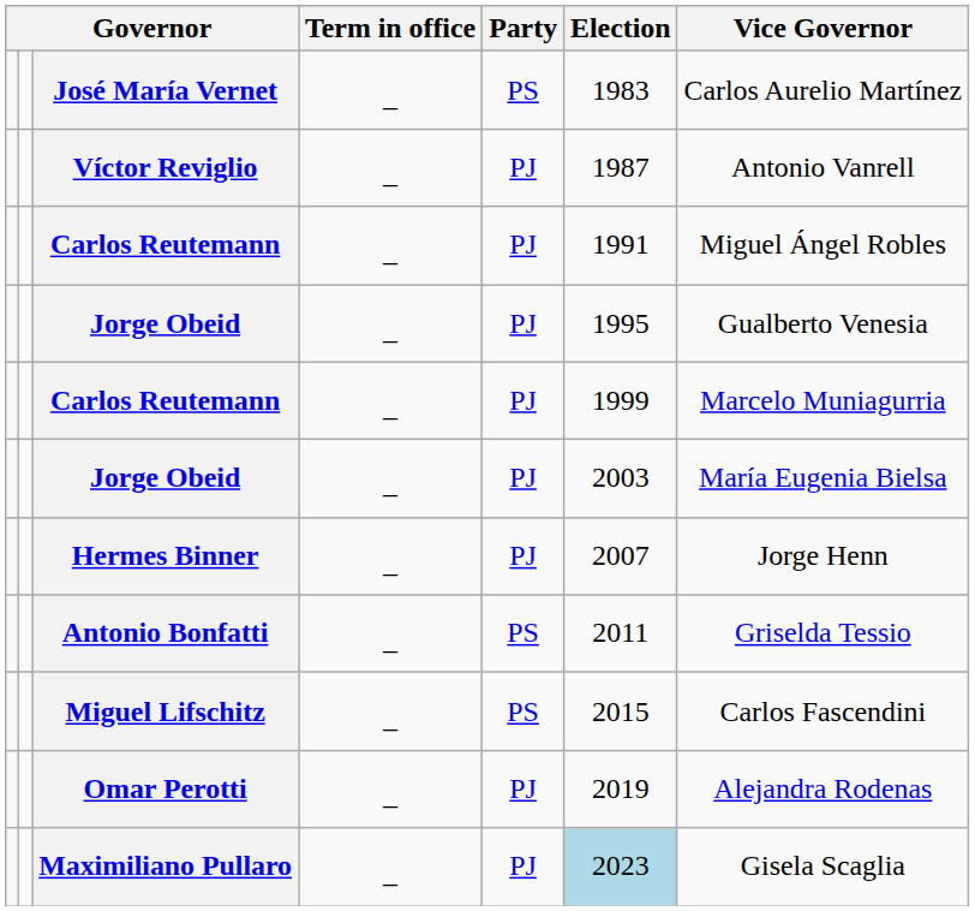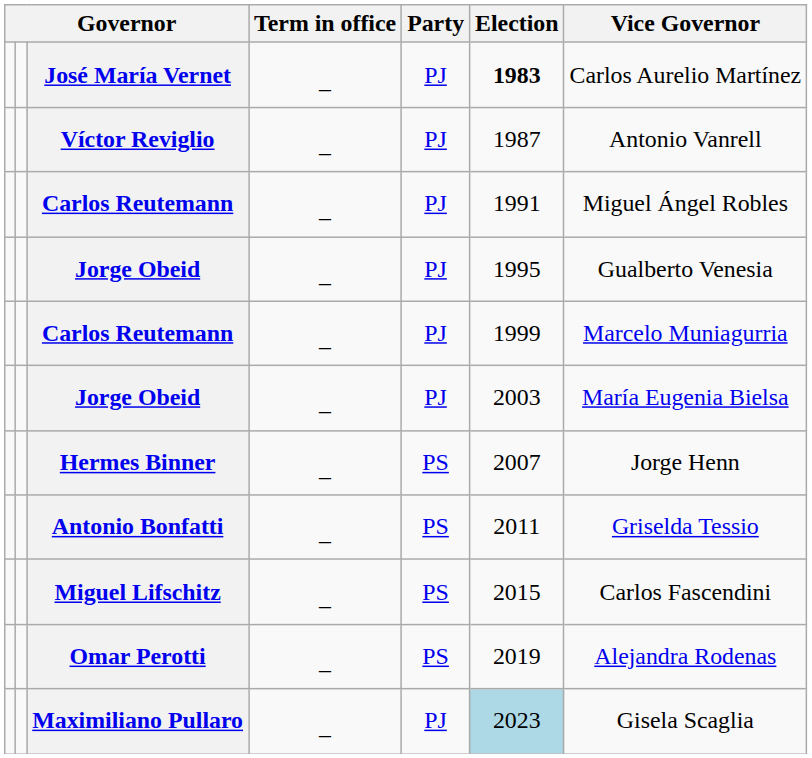José María Vernet | Party: PS -> PJ
José María Vernet | Election: normal -> bold
Hermes Binner | Party: PJ -> PS
Omar Perotti | Party: PJ -> PS
